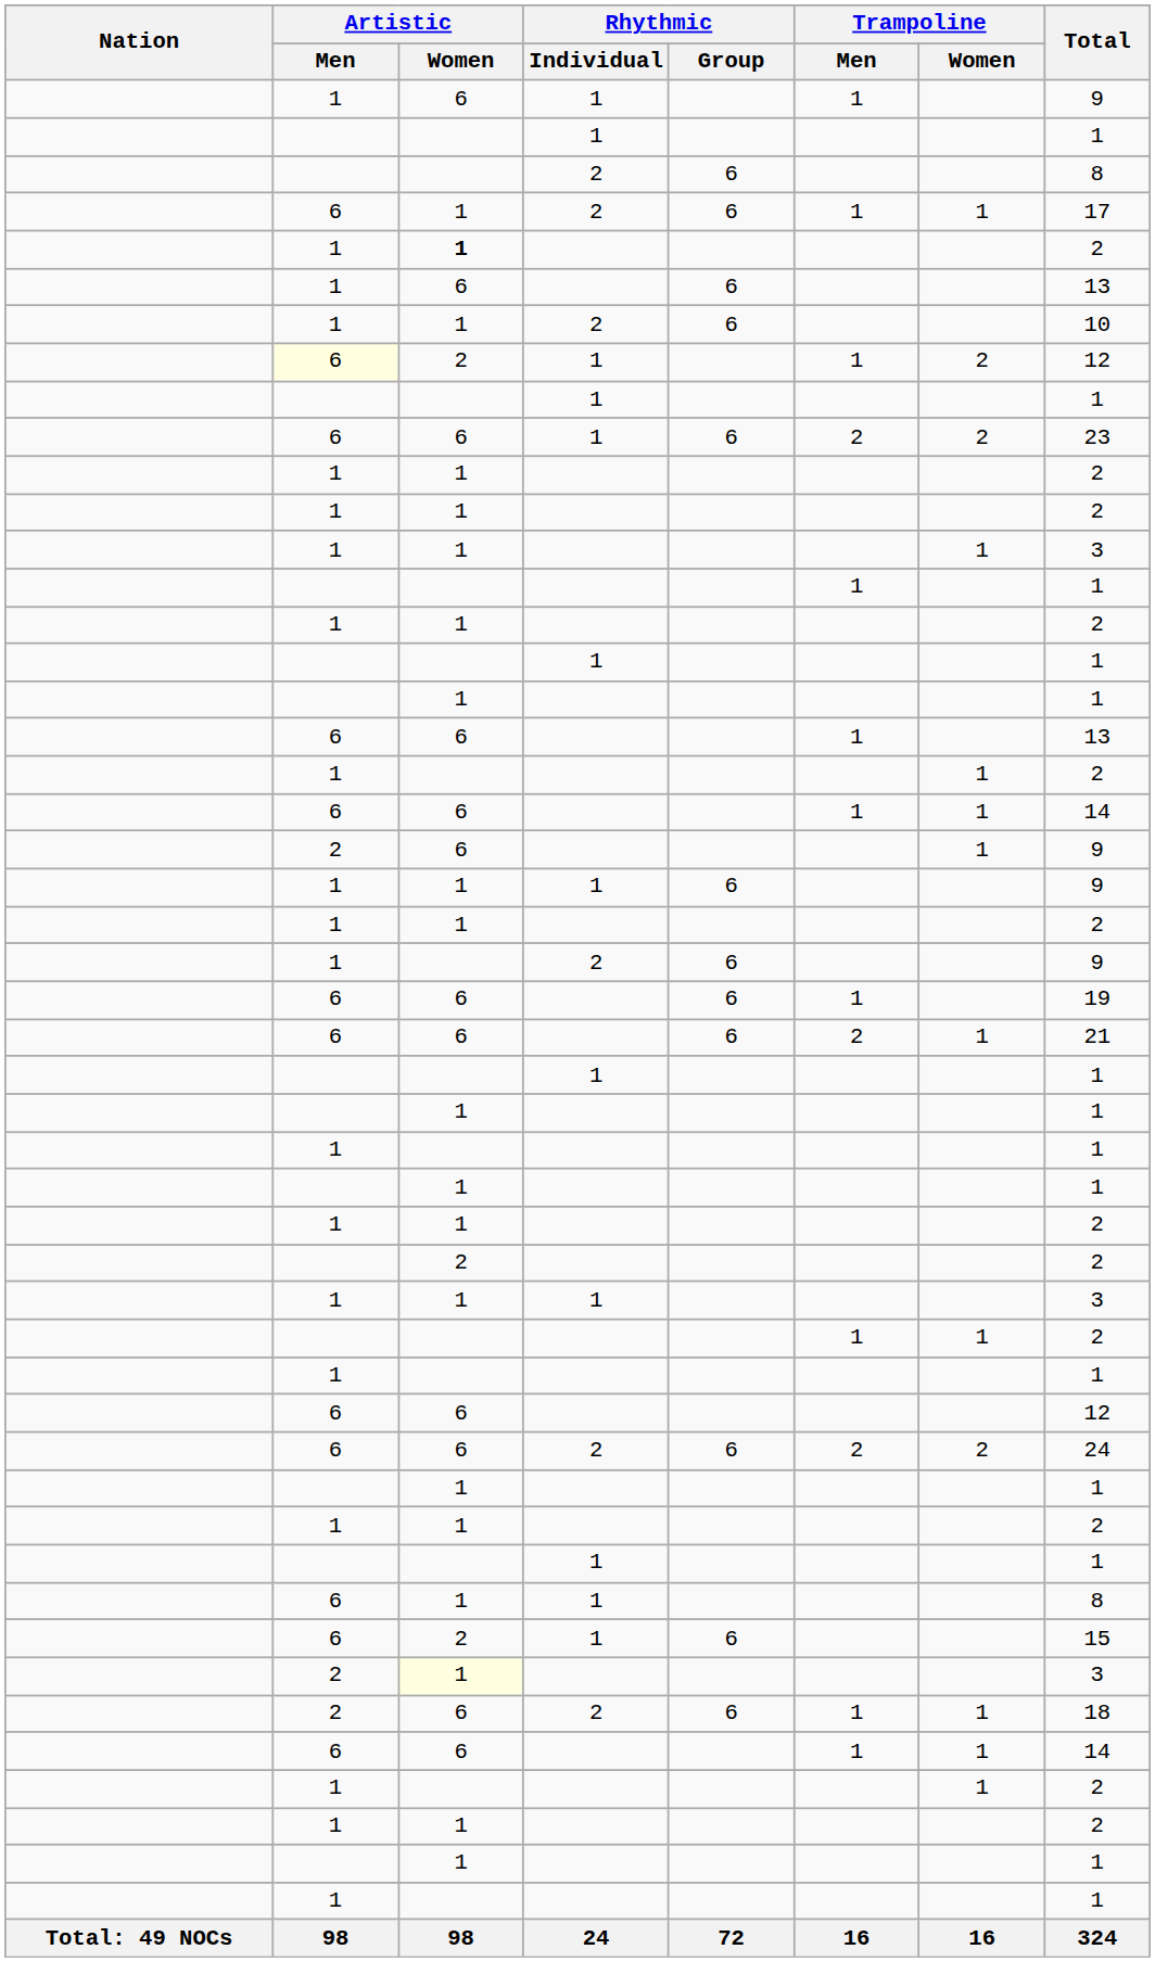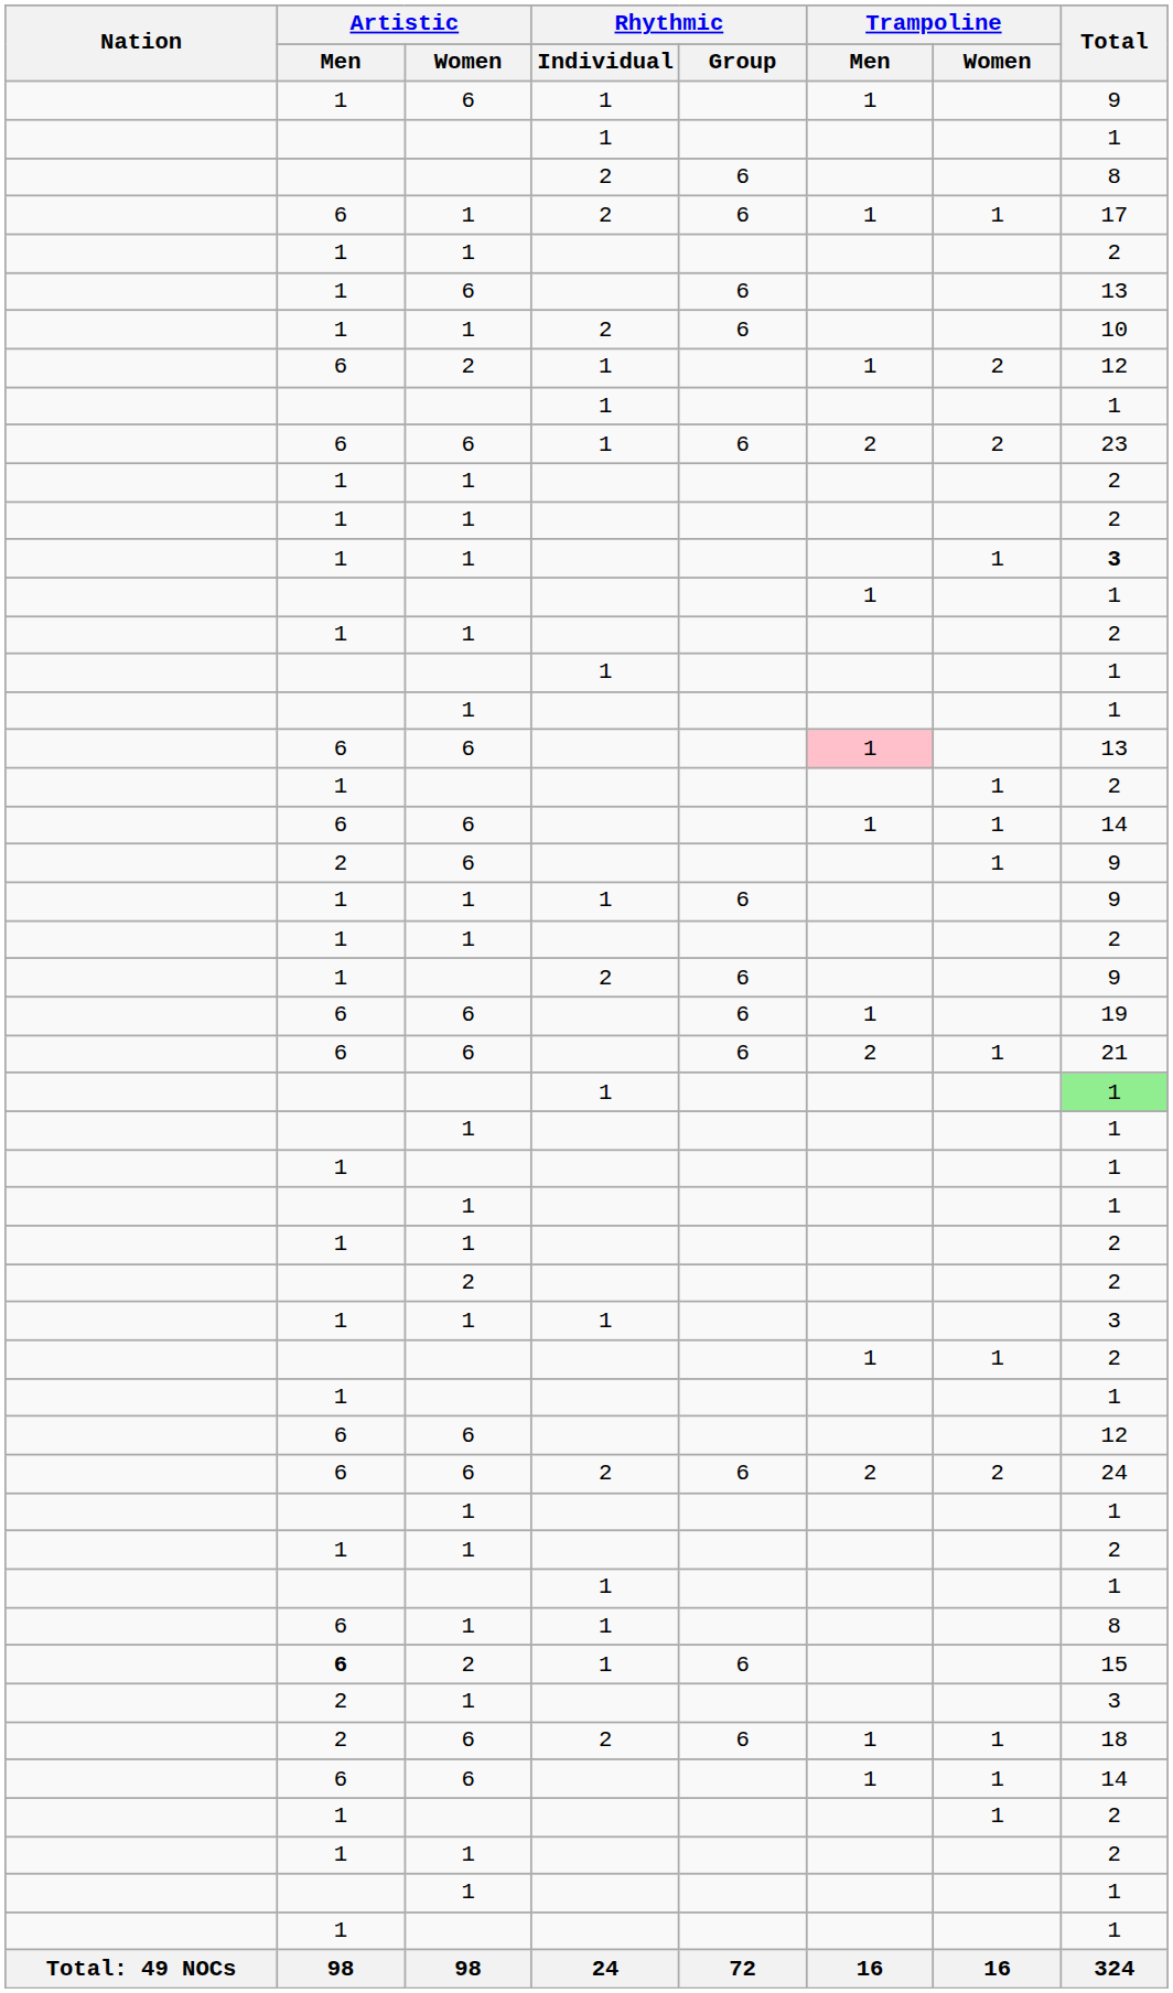row 7 | Artistic / Women: bold -> normal
row 10 | Artistic / Men: lightyellow background -> no background
row 15 | Total: normal -> bold
row 20 | Trampoline / Men: no background -> pink background
row 29 | Total: no background -> lightgreen background
row 44 | Artistic / Men: normal -> bold
row 45 | Artistic / Women: lightyellow background -> no background
